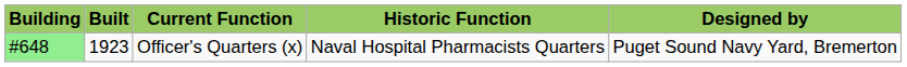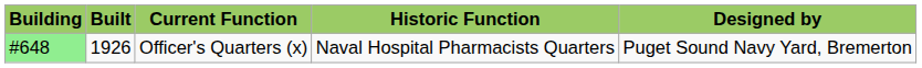Officer's Quarters (x) | Built: 1923 -> 1926
